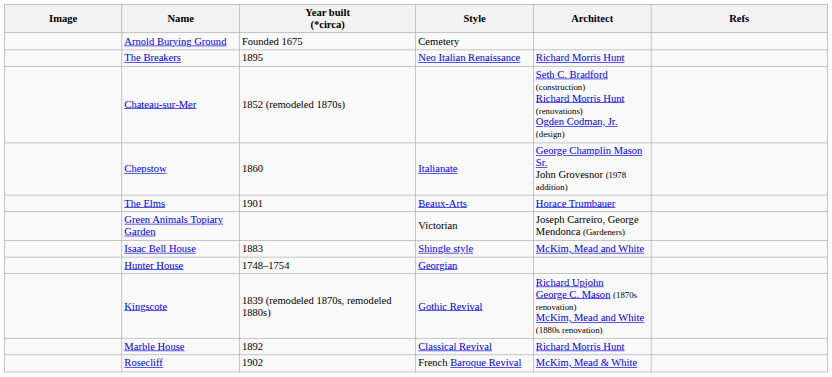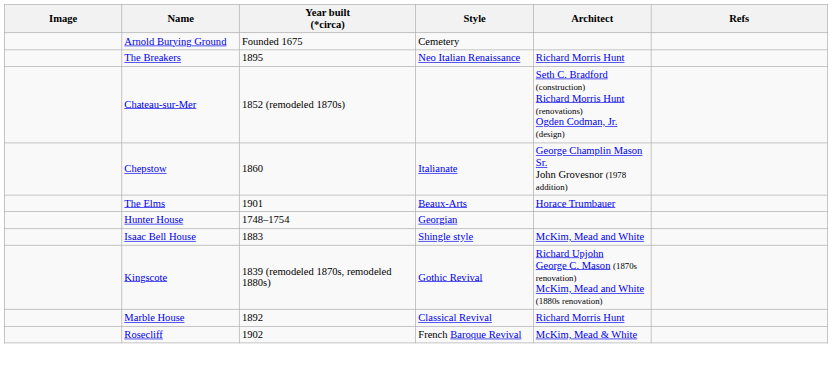- row: Green Animals Topiary Garden | Victorian | Joseph Carreiro, George Mendonca (Gardeners)
rows swapped: Hunter House <-> Isaac Bell House
